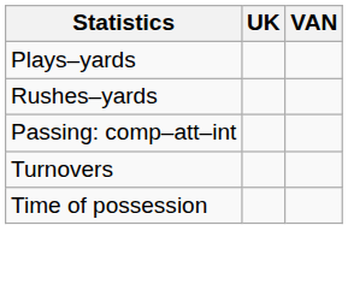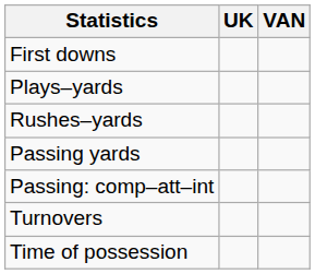+ row: First downs
+ row: Passing yards
